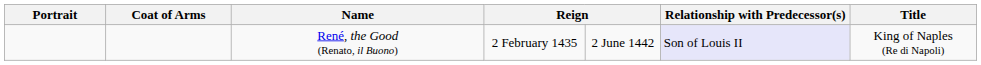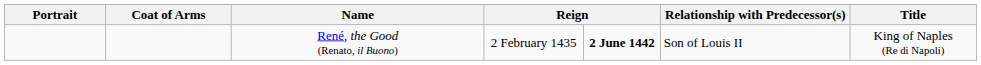René, the Good (Renato, il Buono) | column 5: normal -> bold
René, the Good (Renato, il Buono) | Relationship with Predecessor(s): lavender background -> no background
